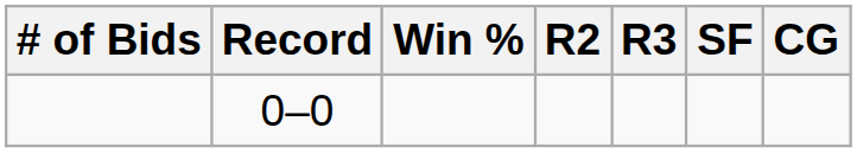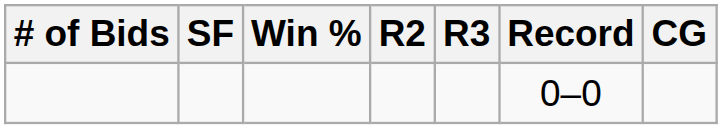columns swapped: Record <-> SF
